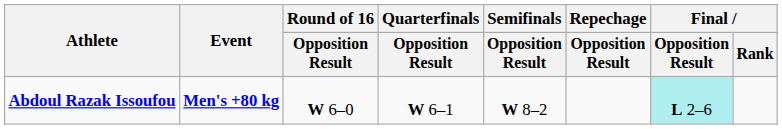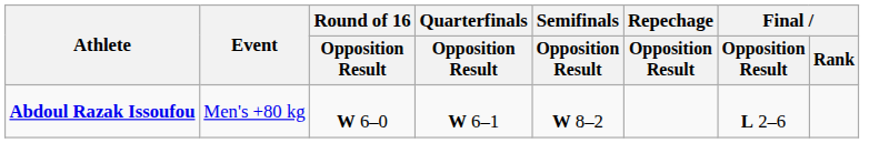Abdoul Razak Issoufou | Event: bold -> normal
Abdoul Razak Issoufou | Final / Opposition Result: paleturquoise background -> no background
